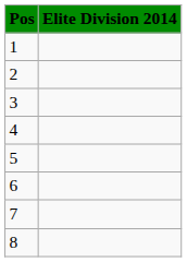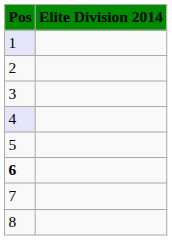1 | Pos: no background -> lavender background
4 | Pos: no background -> lavender background
6 | Pos: normal -> bold
